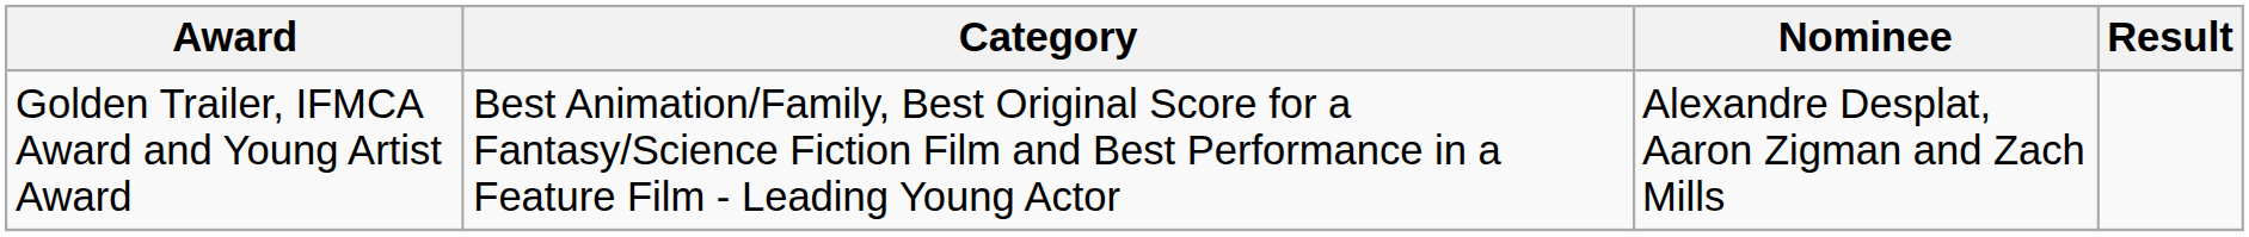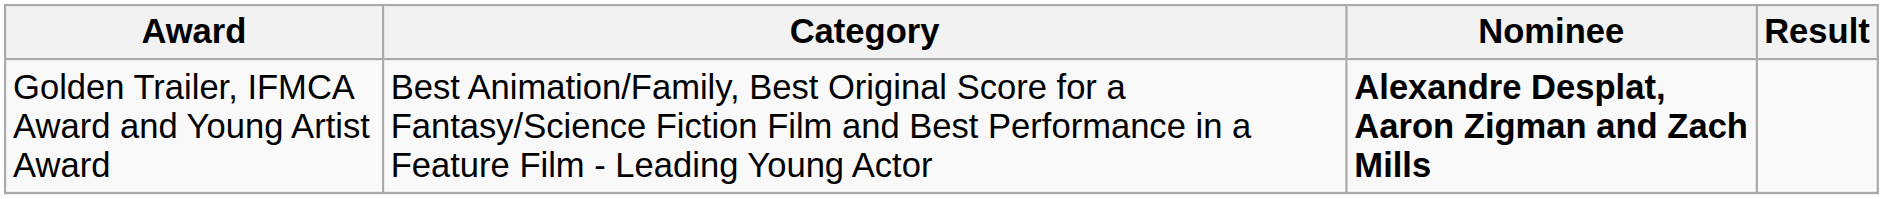Golden Trailer, IFMCA Award and Young Artist Award | Nominee: normal -> bold
